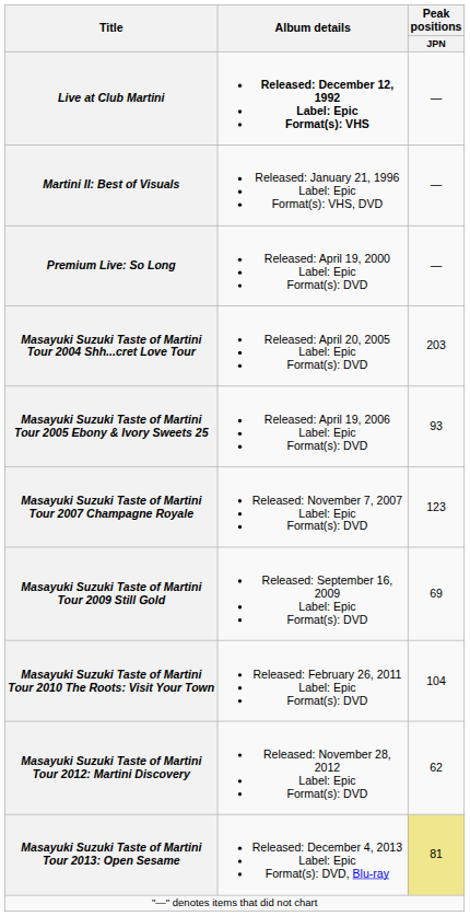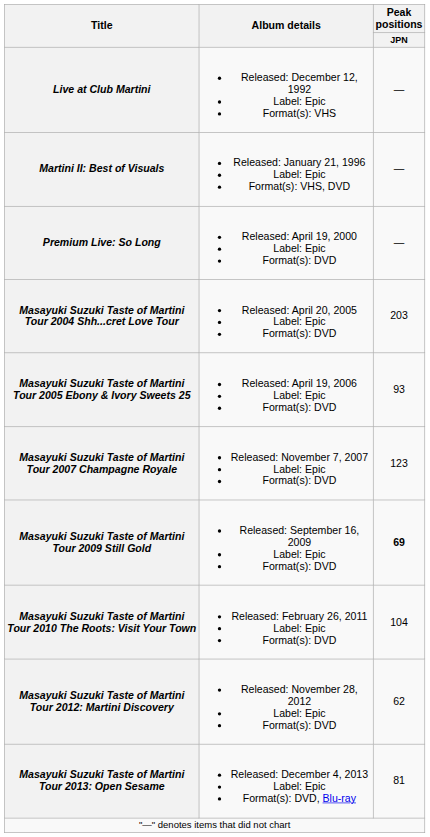Live at Club Martini | Album details: bold -> normal
Masayuki Suzuki Taste of Martini Tour 2009 Still Gold | Peak positions / JPN: normal -> bold
Masayuki Suzuki Taste of Martini Tour 2013: Open Sesame | Peak positions / JPN: khaki background -> no background
